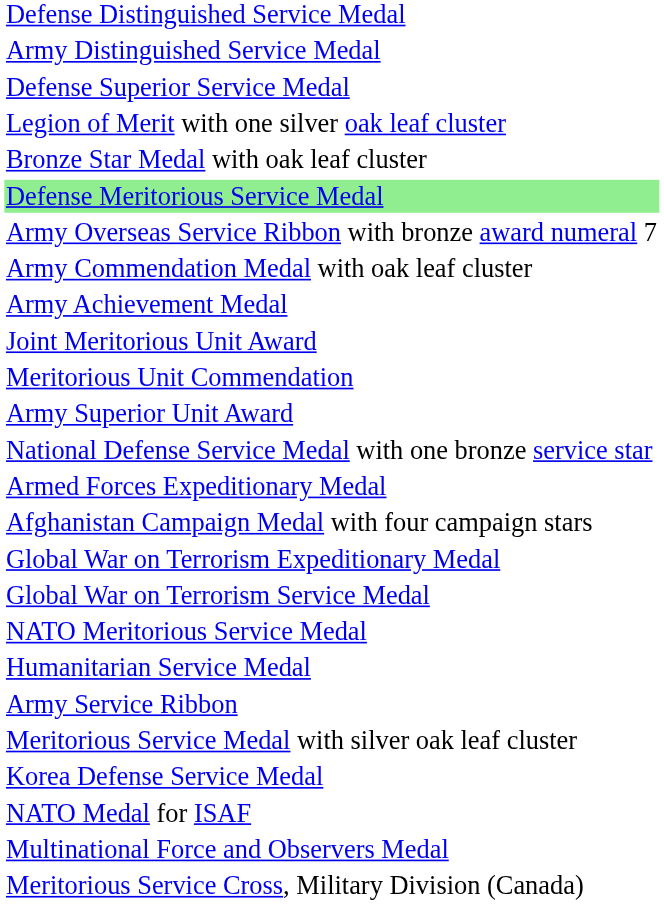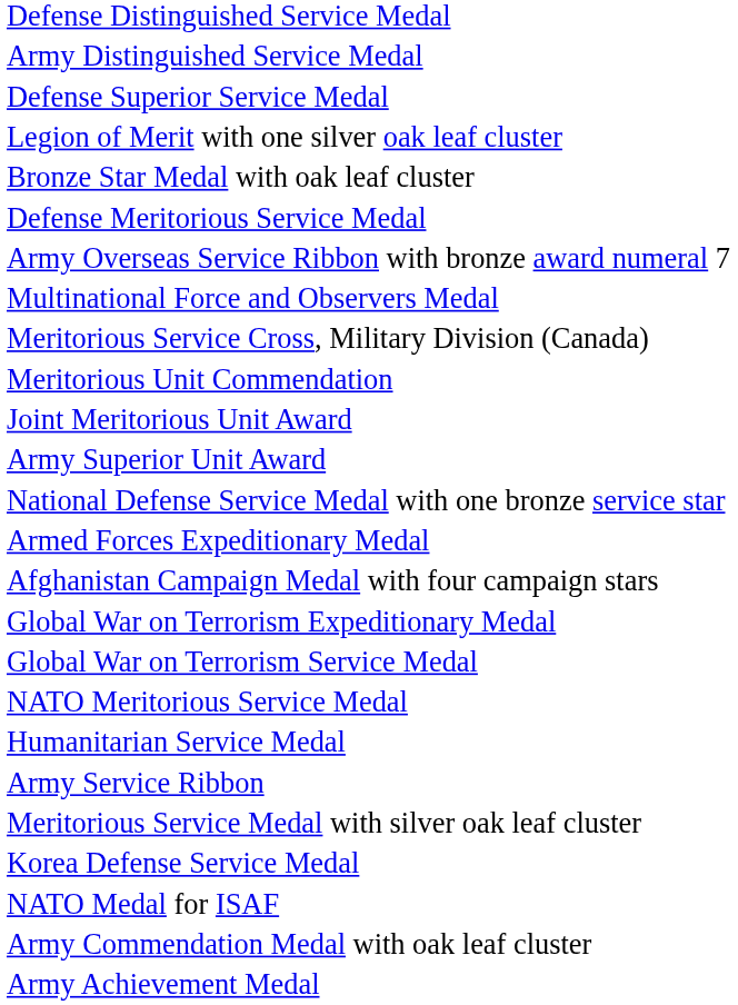row 6 | column 1: lightgreen background -> no background
row 8 | column 1: Army Commendation Medal with oak leaf cluster -> Multinational Force and Observers Medal
row 9 | column 1: Army Achievement Medal -> Meritorious Service Cross, Military Division (Canada)
row 10 | column 1: Joint Meritorious Unit Award -> Meritorious Unit Commendation
row 11 | column 1: Meritorious Unit Commendation -> Joint Meritorious Unit Award
row 24 | column 1: Multinational Force and Observers Medal -> Army Commendation Medal with oak leaf cluster
row 25 | column 1: Meritorious Service Cross, Military Division (Canada) -> Army Achievement Medal
